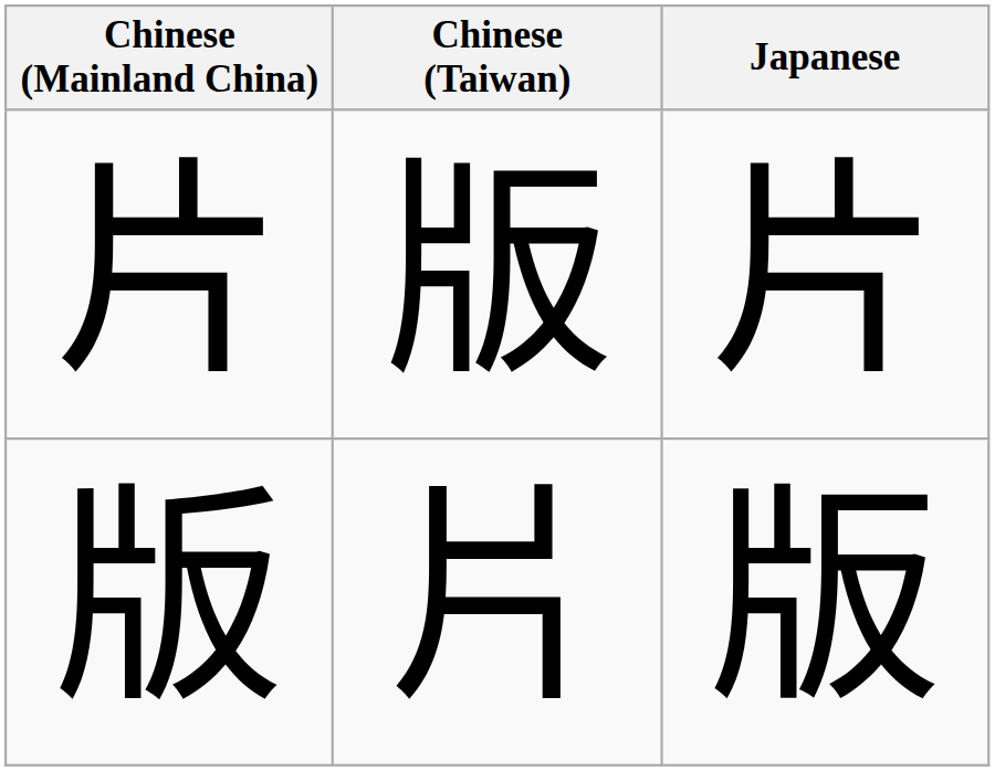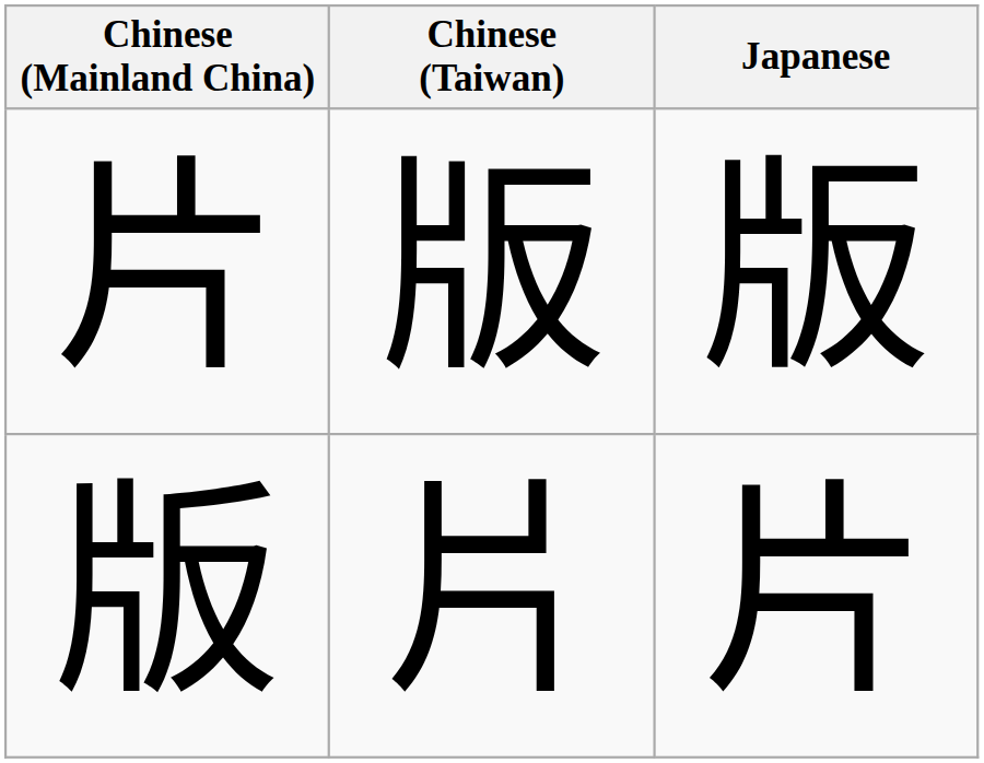row 2 | Japanese: 片 -> 版
row 3 | Japanese: 版 -> 片
